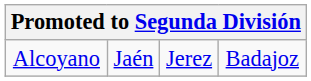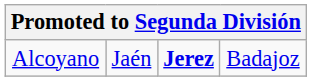Alcoyano | column 3: normal -> bold
